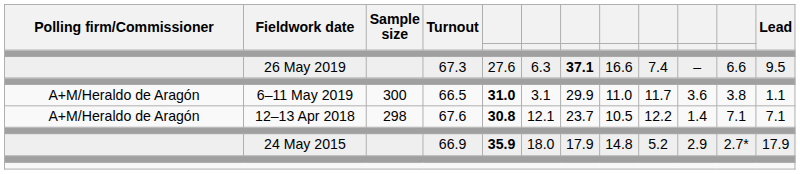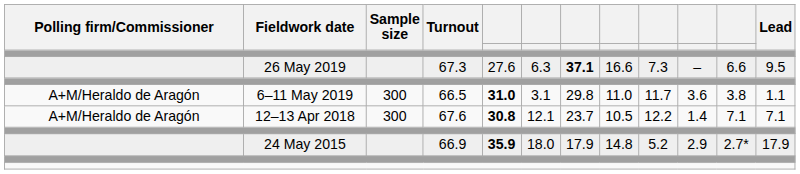26 May 2019 | column 9: 7.4 -> 7.3
6–11 May 2019 | column 7: 29.9 -> 29.8
12–13 Apr 2018 | Sample size: 298 -> 300
